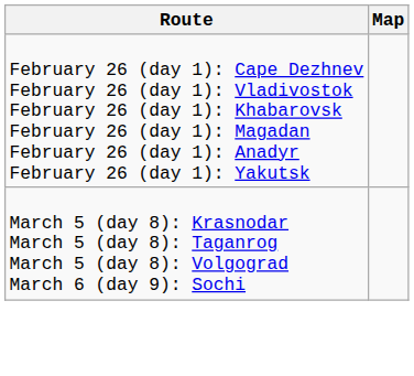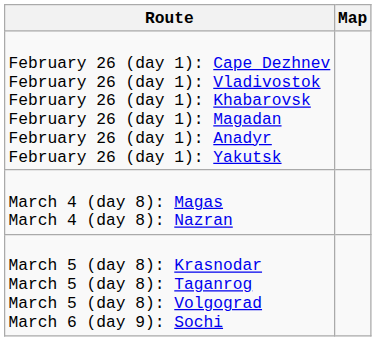+ row: March 4 (day 8): Magas March 4 (day 8): Nazran
